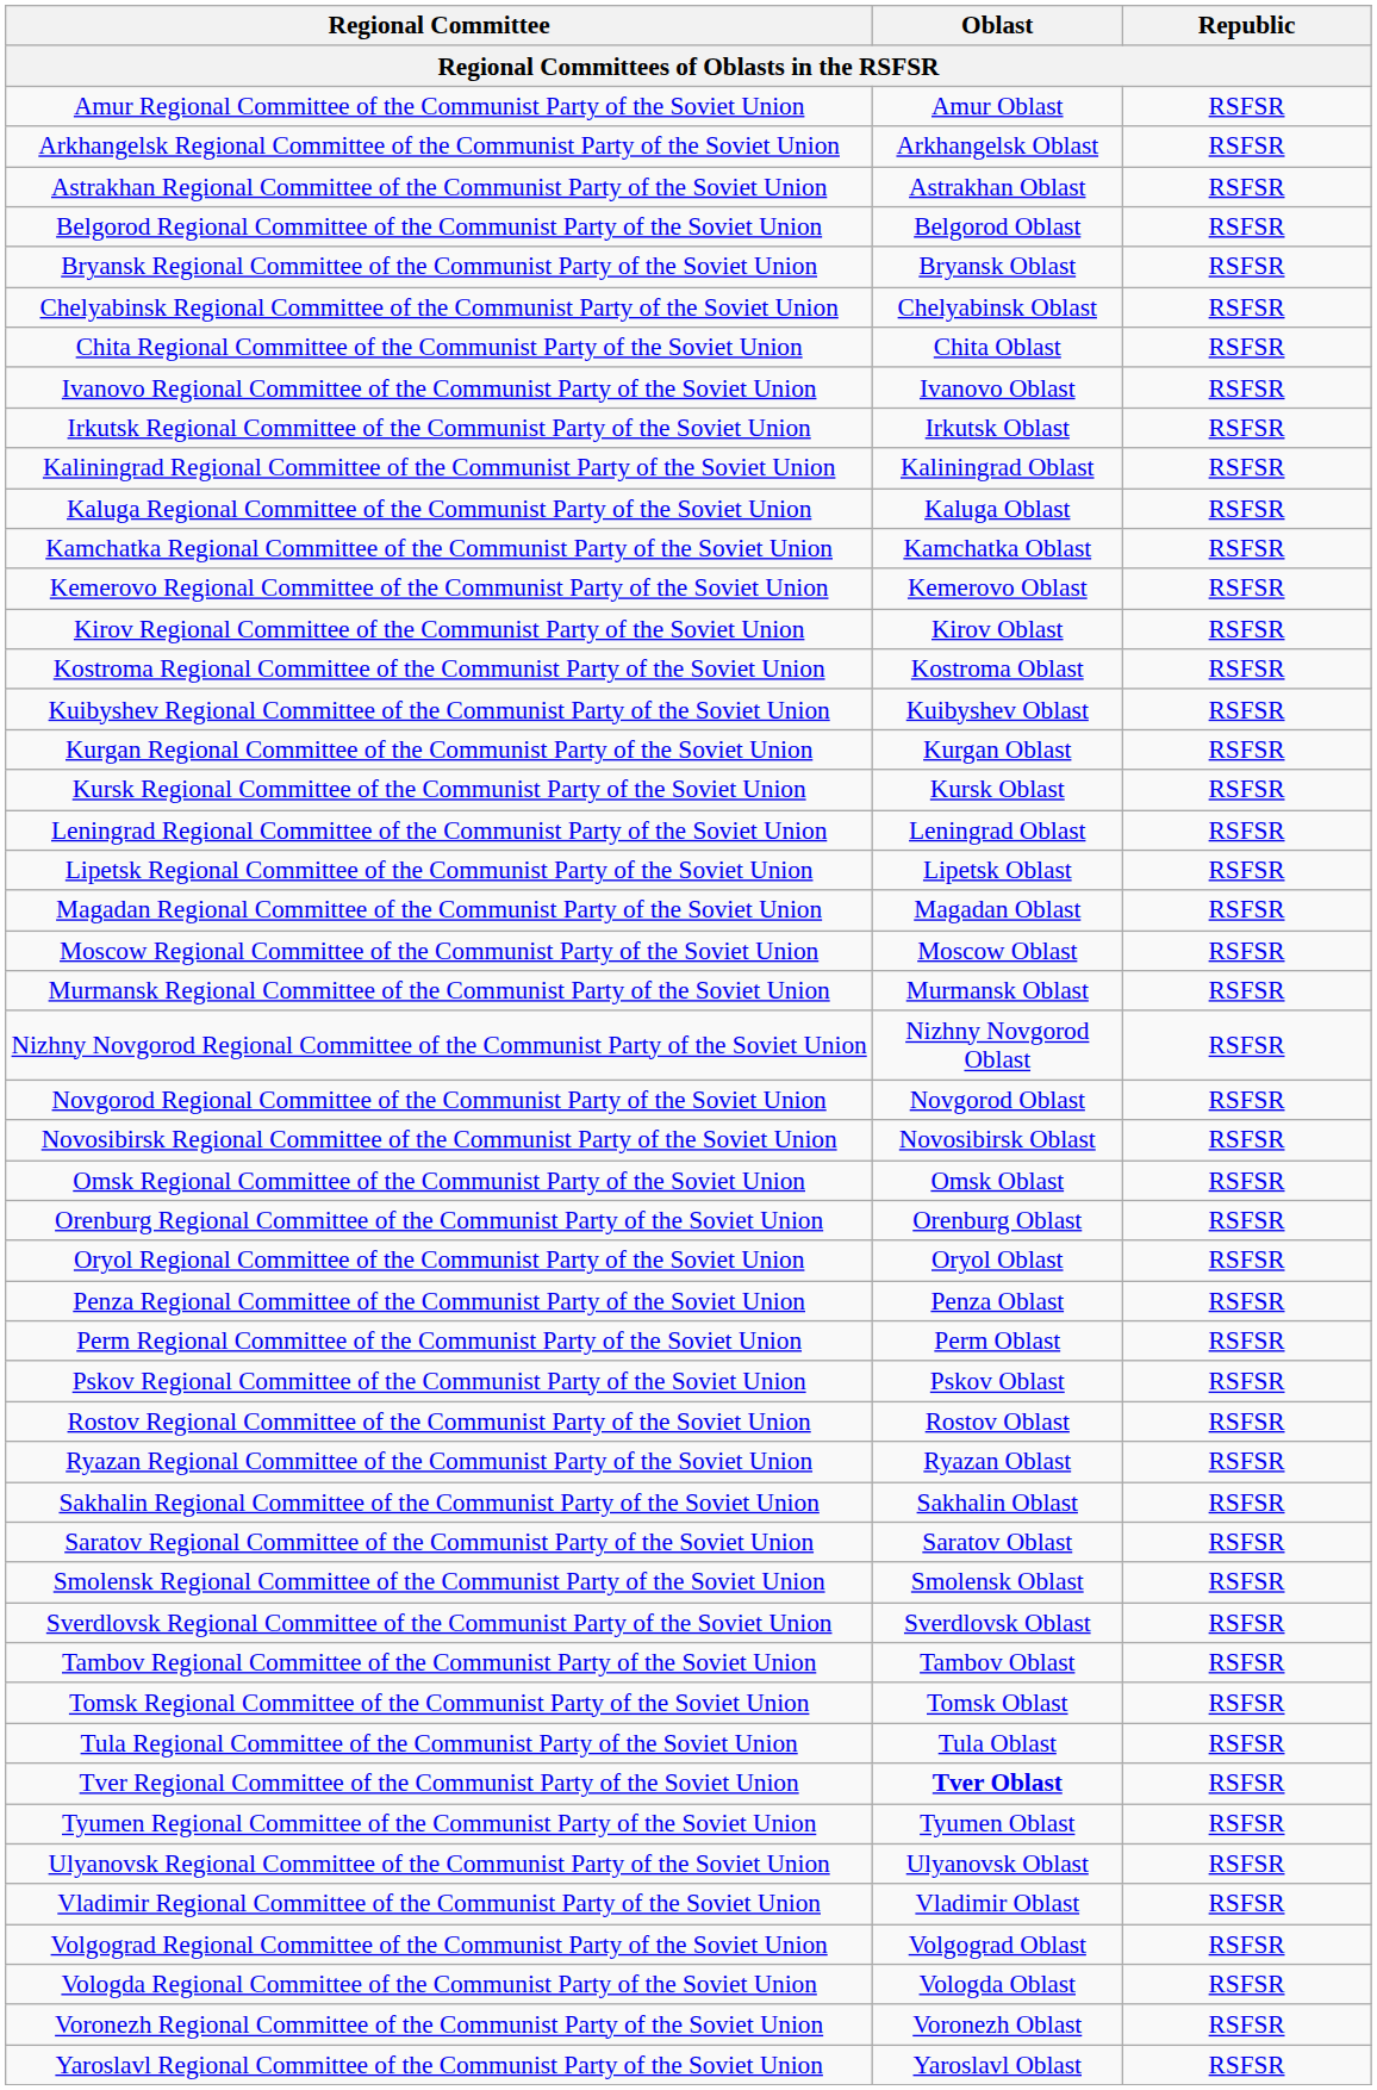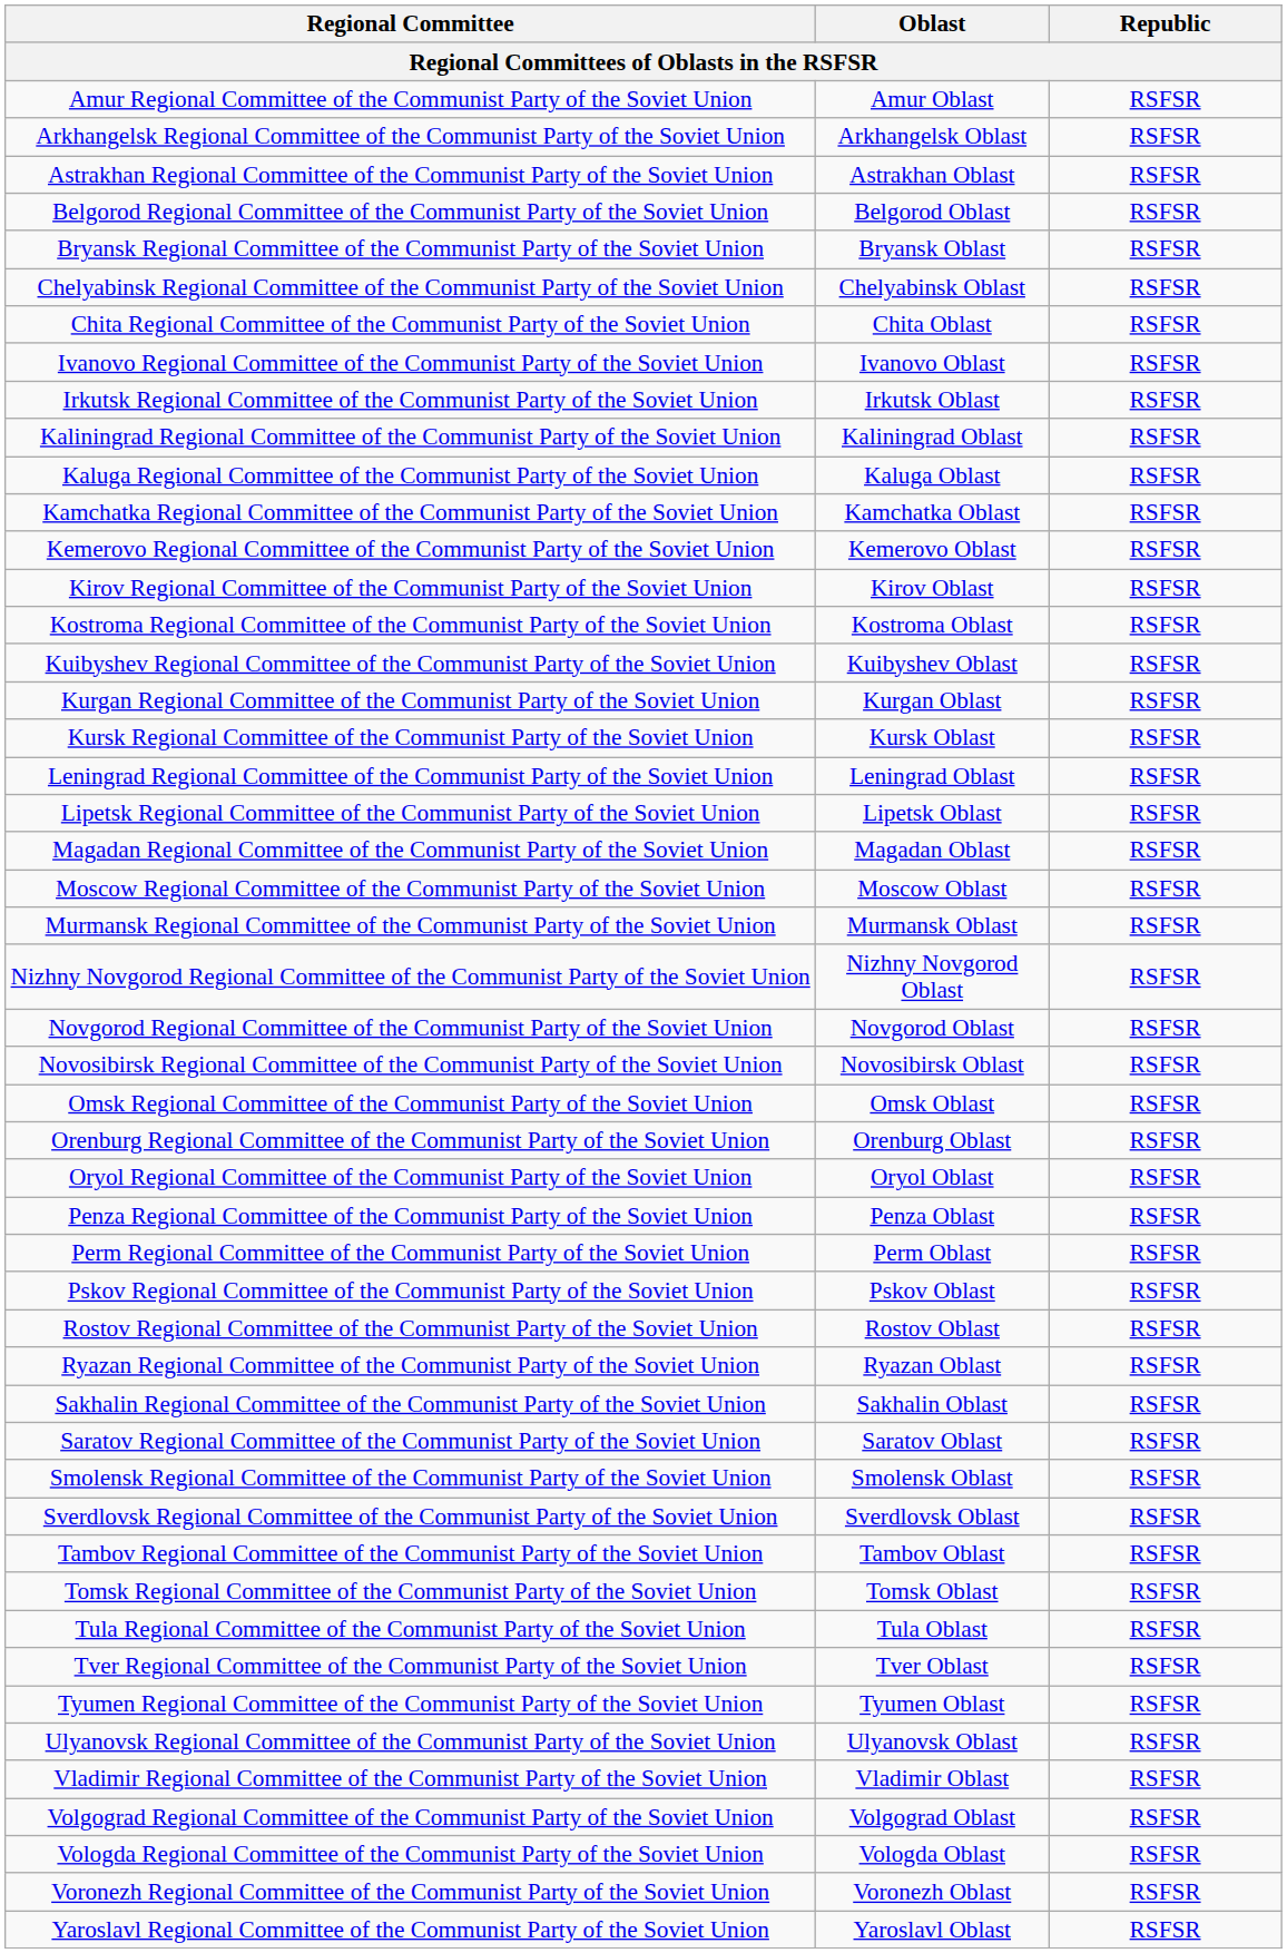row 44 | Oblast: bold -> normal
